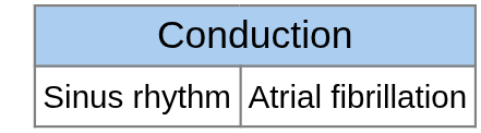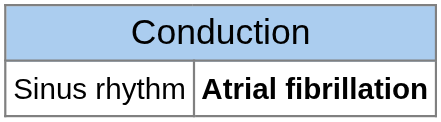Sinus rhythm | column 2: normal -> bold
